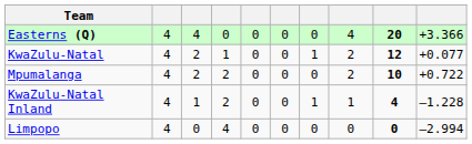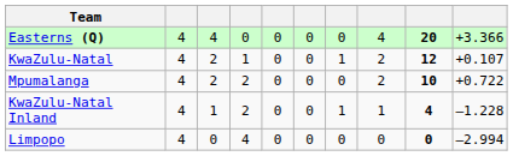KwaZulu-Natal | column 10: +0.077 -> +0.107
